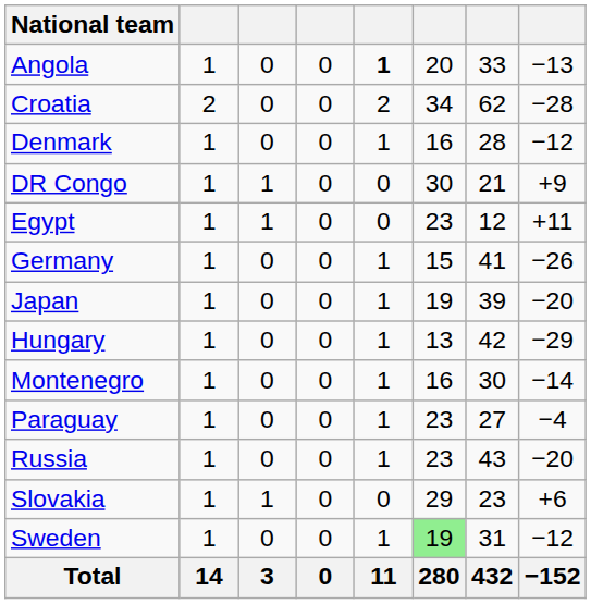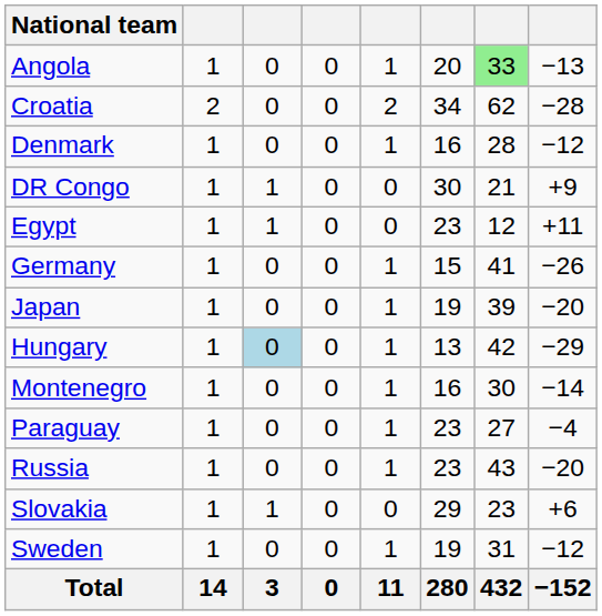Angola | column 5: bold -> normal
Angola | column 7: no background -> lightgreen background
Hungary | column 3: no background -> lightblue background
Sweden | column 6: lightgreen background -> no background
